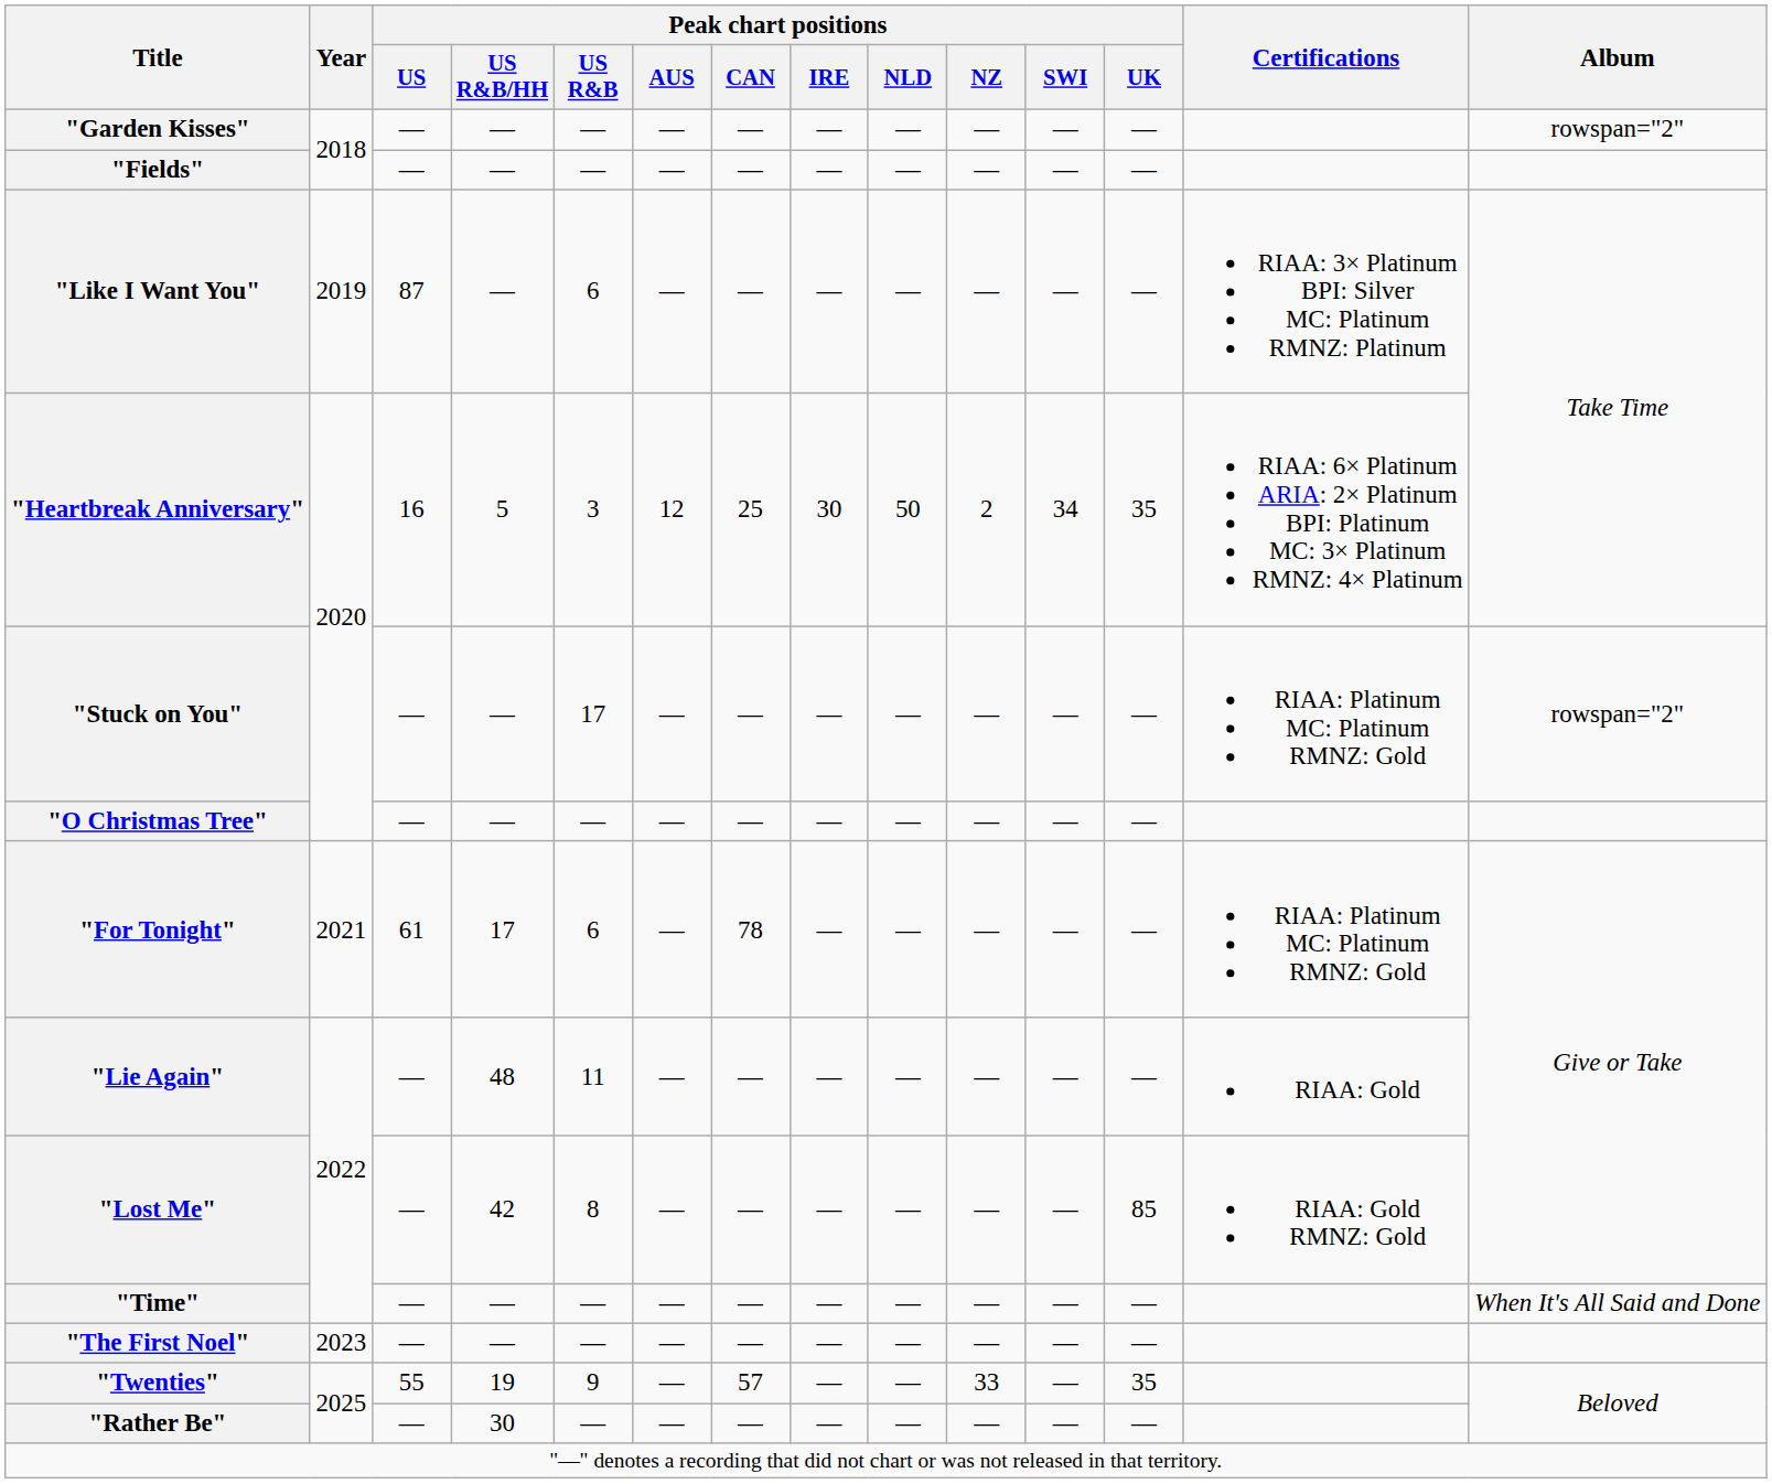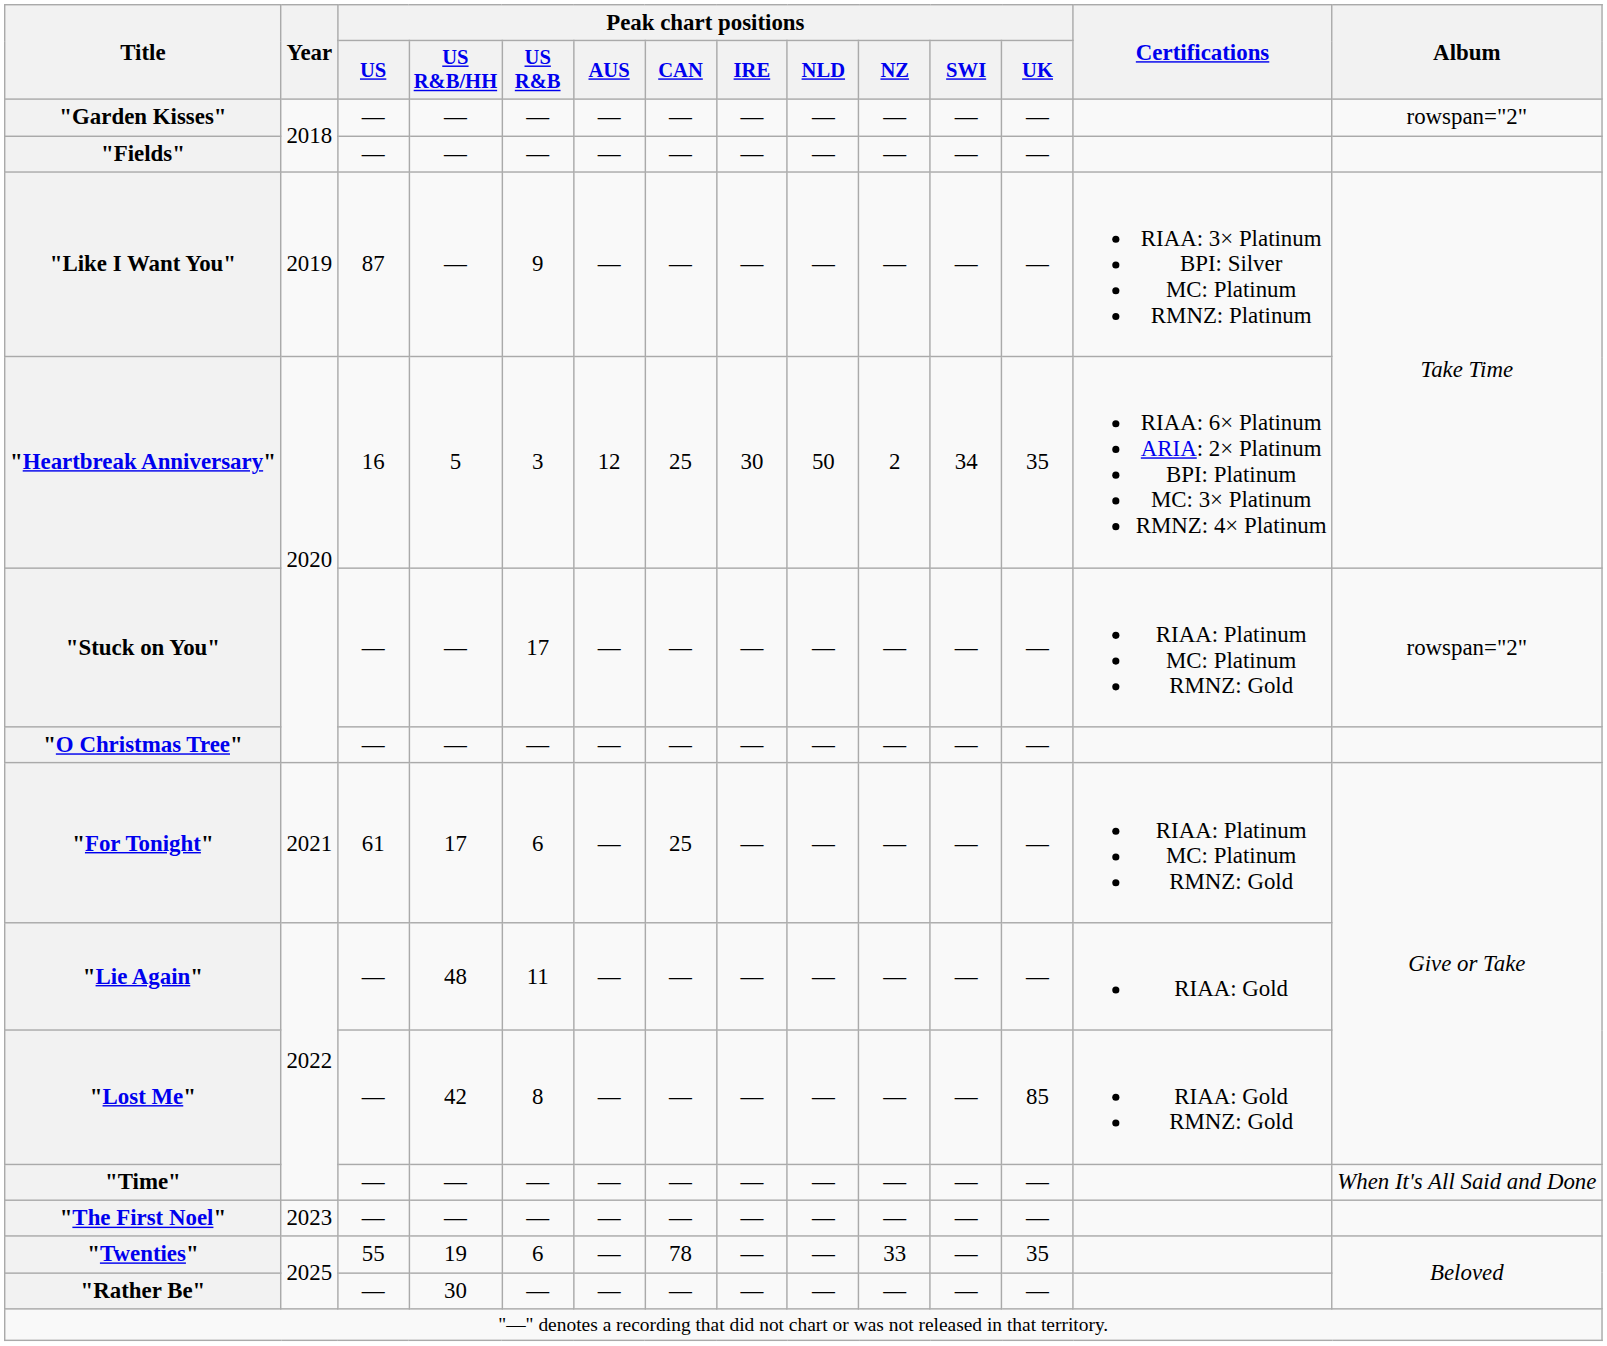"Like I Want You" | Peak chart positions / US R&B: 6 -> 9
"For Tonight" | Peak chart positions / CAN: 78 -> 25
"Twenties" | Peak chart positions / US R&B: 9 -> 6
"Twenties" | Peak chart positions / CAN: 57 -> 78
